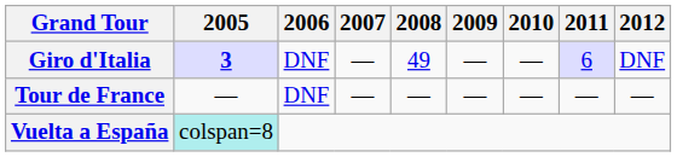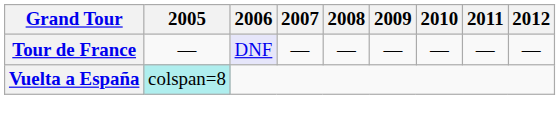- row: Giro d'Italia | 3 | DNF | — | 49 | — | — | 6 | DNF
Tour de France | 2006: no background -> lavender background
